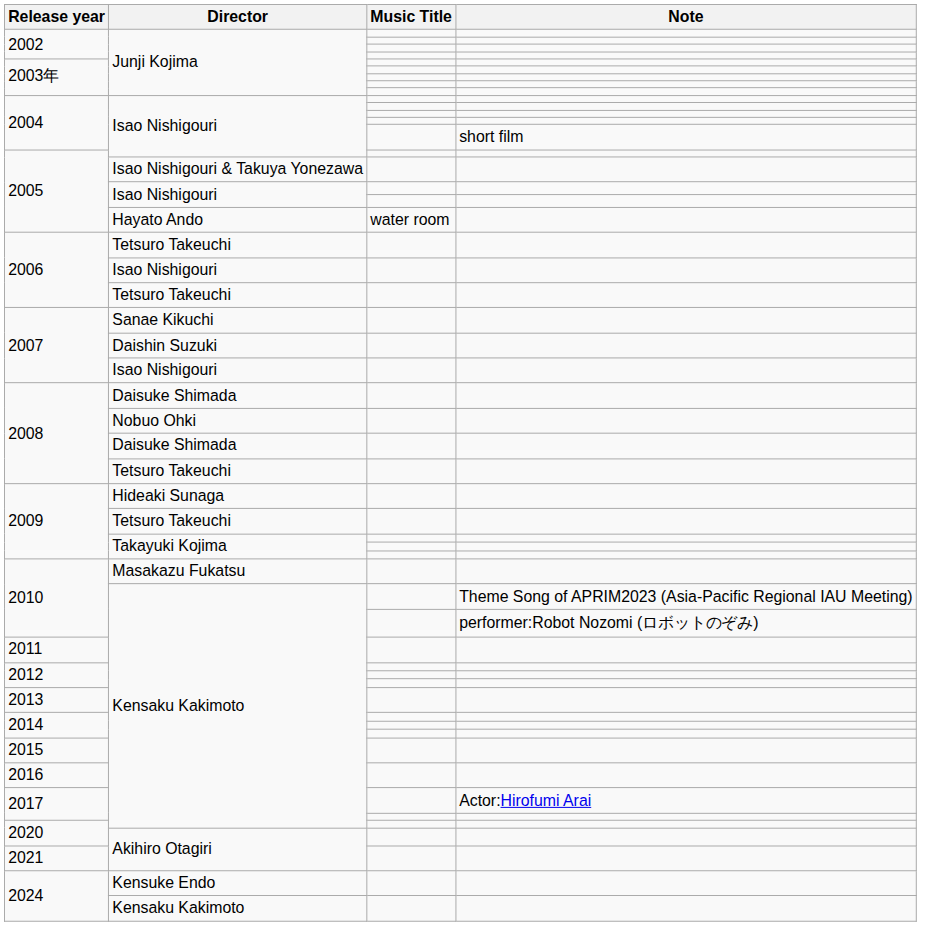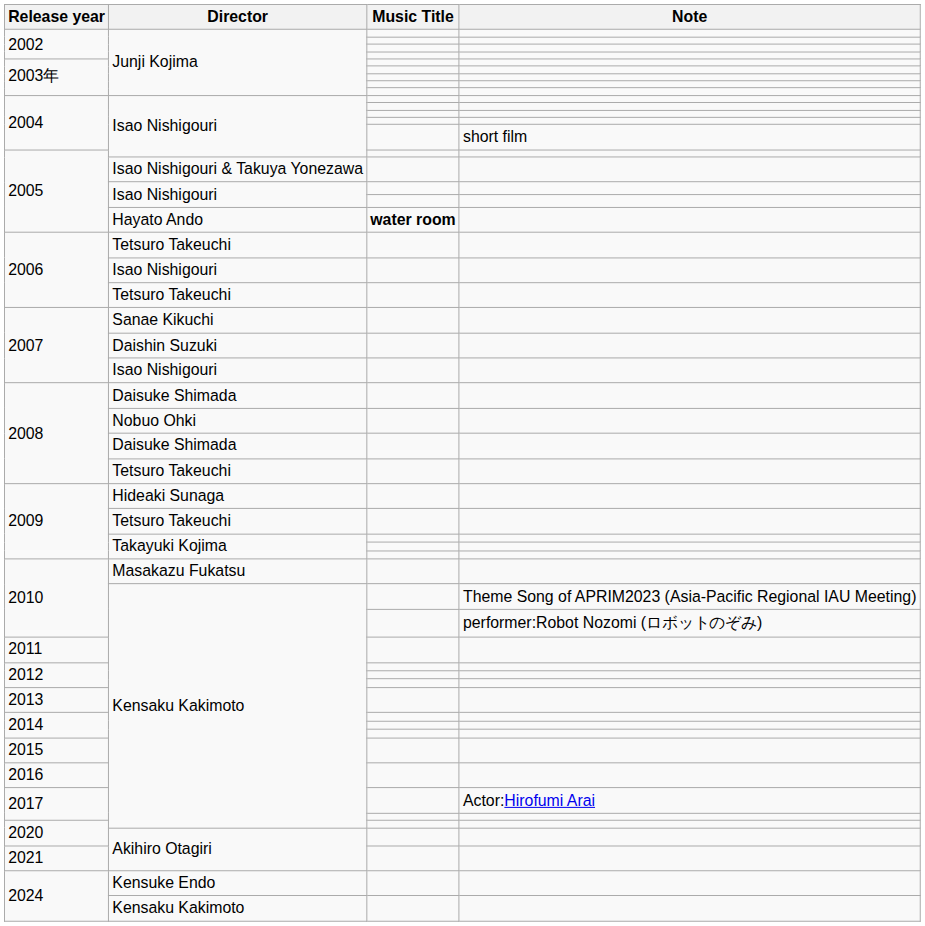2005 / Hayato Ando | Music Title: normal -> bold
